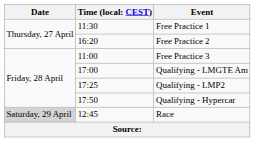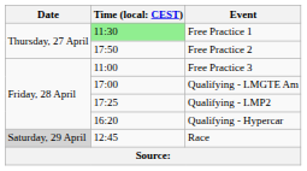Free Practice 1 | column 2: no background -> lightgreen background
Free Practice 2 | column 2: 16:20 -> 17:50
Qualifying - Hypercar | column 2: 17:50 -> 16:20
